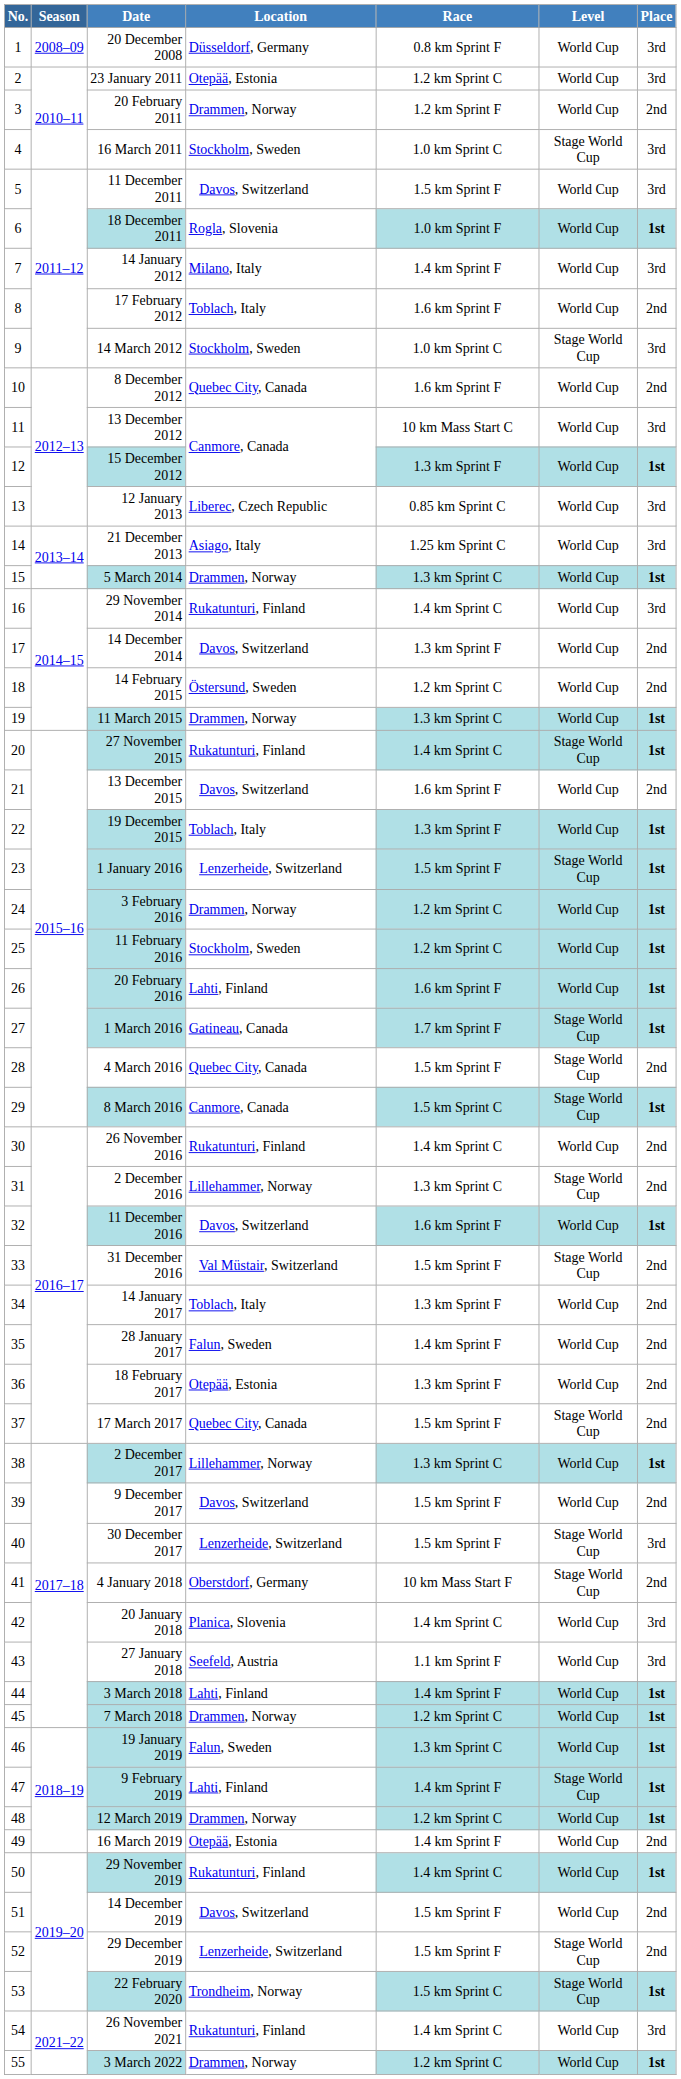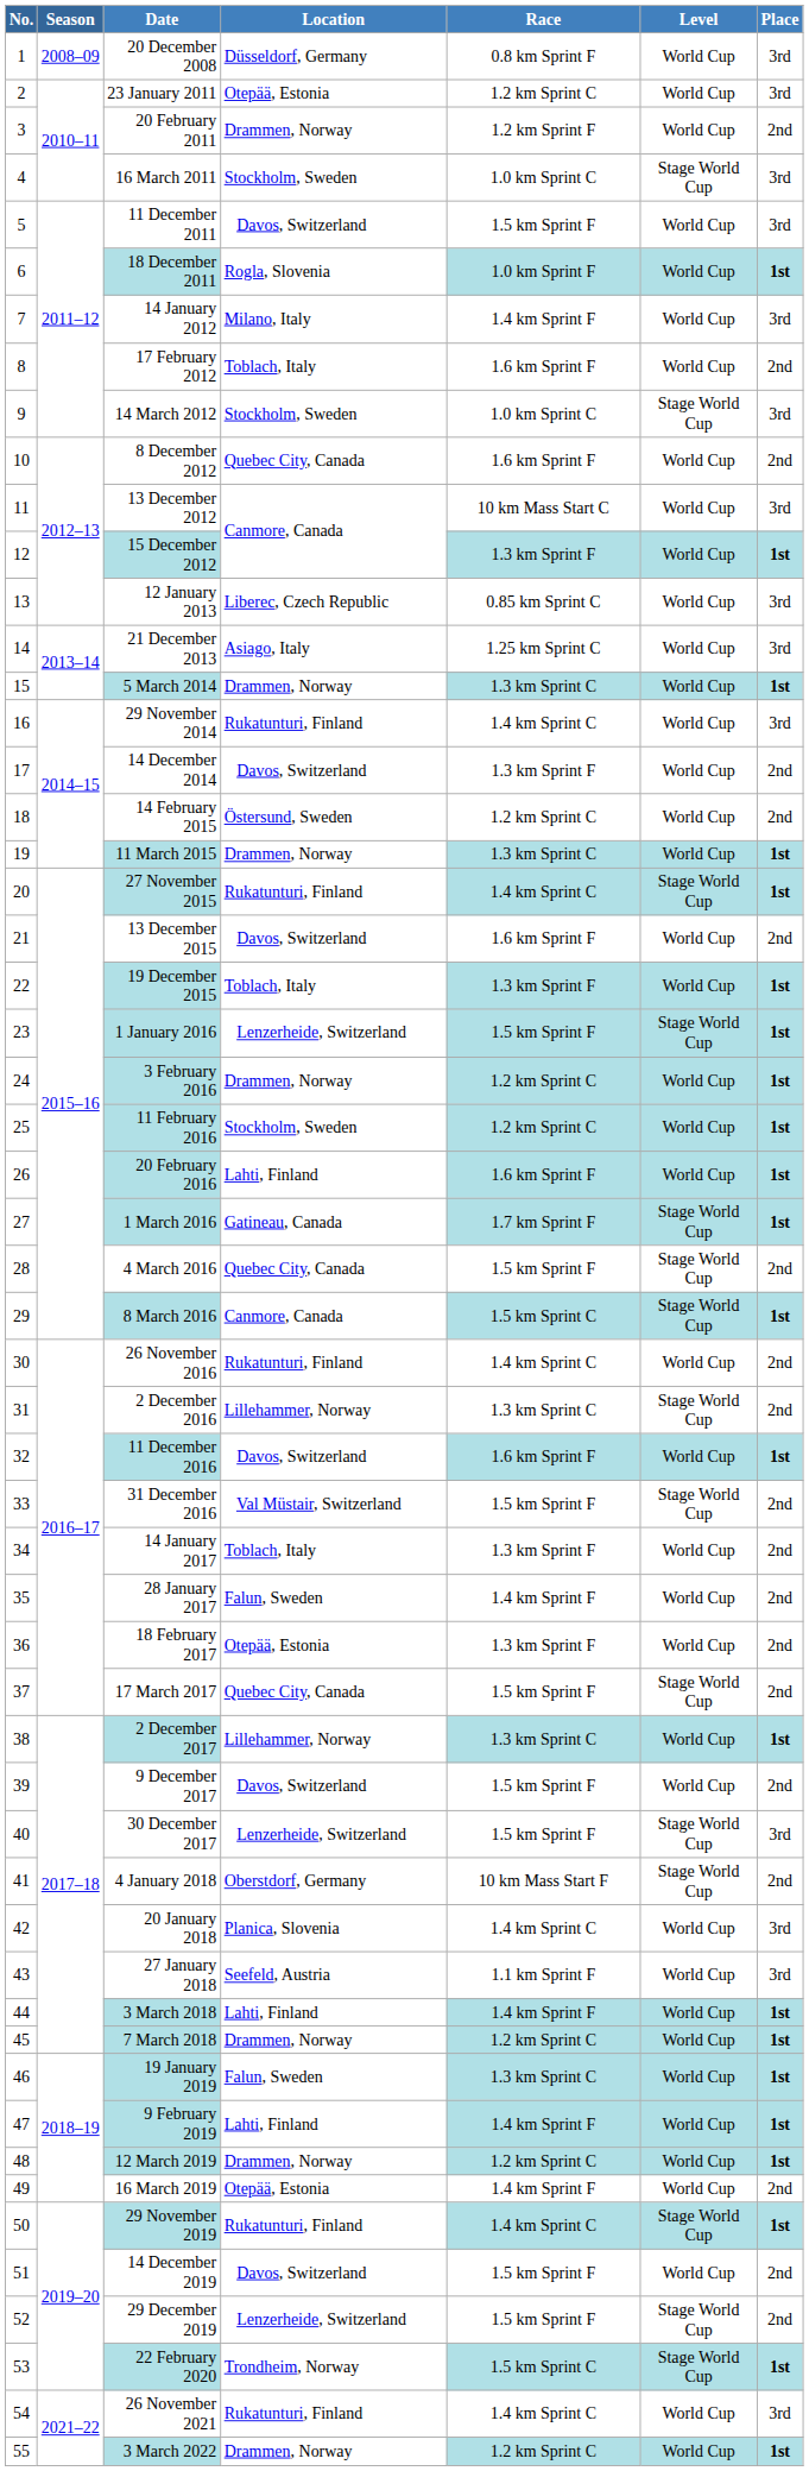9 February 2019 | Level: Stage World Cup -> World Cup
29 November 2019 | Level: World Cup -> Stage World Cup
